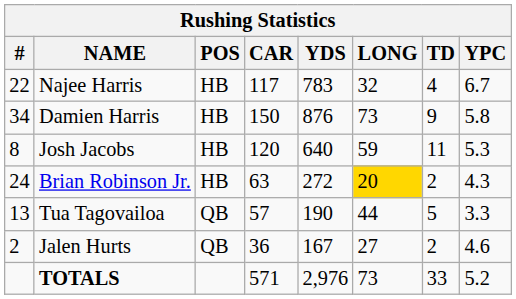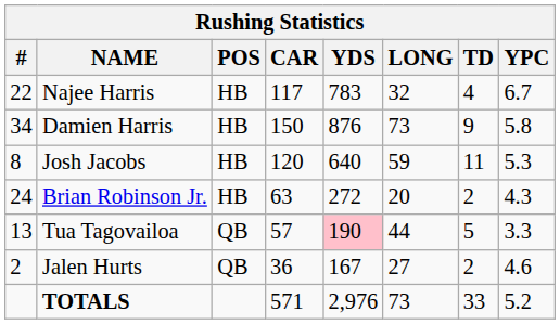Brian Robinson Jr. | LONG: gold background -> no background
Tua Tagovailoa | YDS: no background -> pink background
